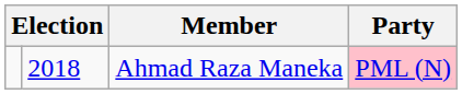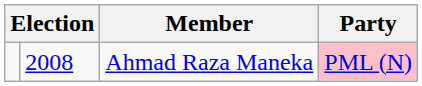Ahmad Raza Maneka | column 2: 2018 -> 2008
